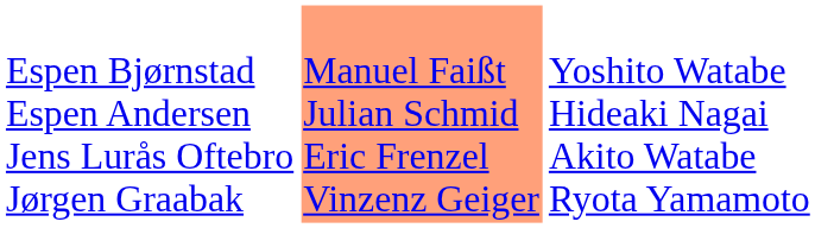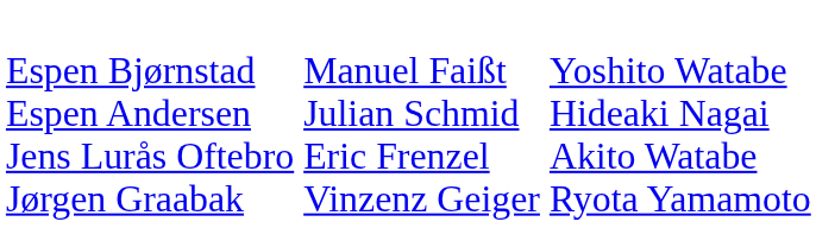row 1 | column 2: lightsalmon background -> no background
